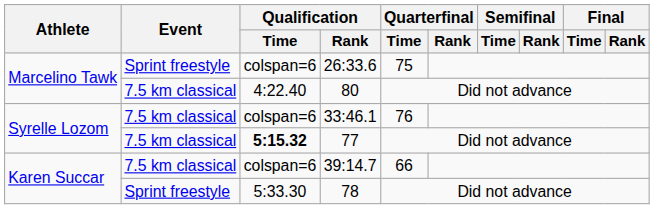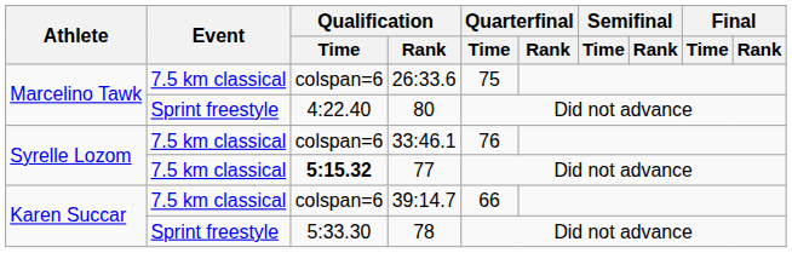26:33.6 | Event: Sprint freestyle -> 7.5 km classical
80 | Event: 7.5 km classical -> Sprint freestyle
